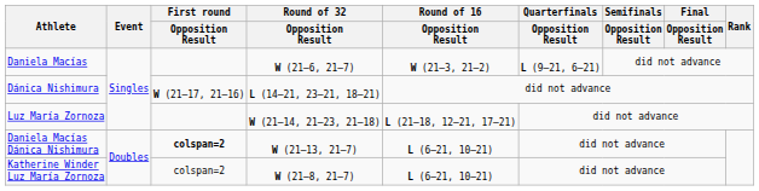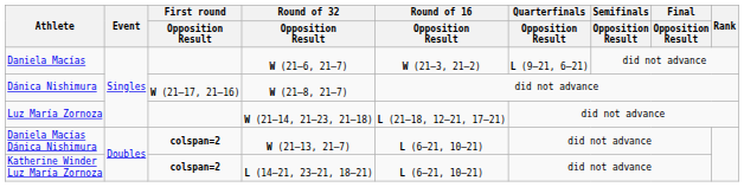Dánica Nishimura | Round of 32 / Opposition Result: L (14–21, 23–21, 18–21) -> W (21–8, 21–7)
Katherine Winder Luz María Zornoza | First round / Opposition Result: normal -> bold
Katherine Winder Luz María Zornoza | Round of 32 / Opposition Result: W (21–8, 21–7) -> L (14–21, 23–21, 18–21)
